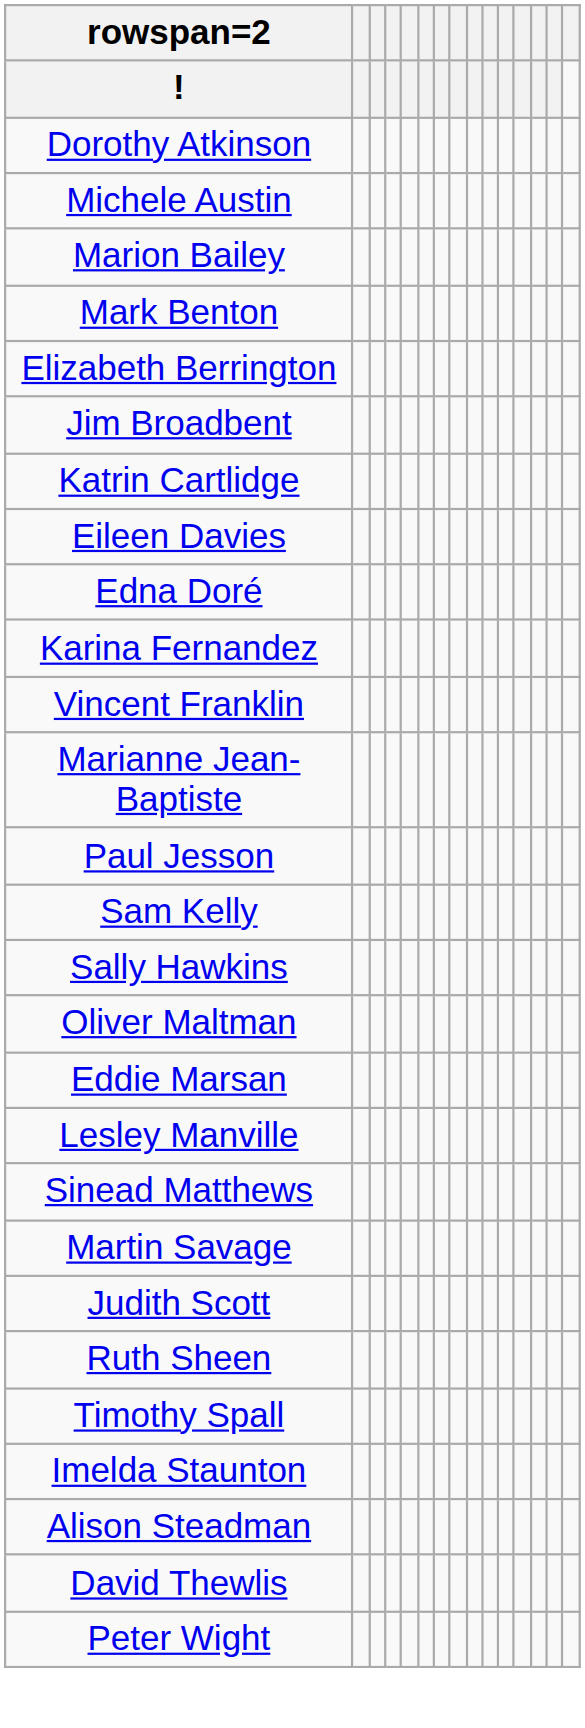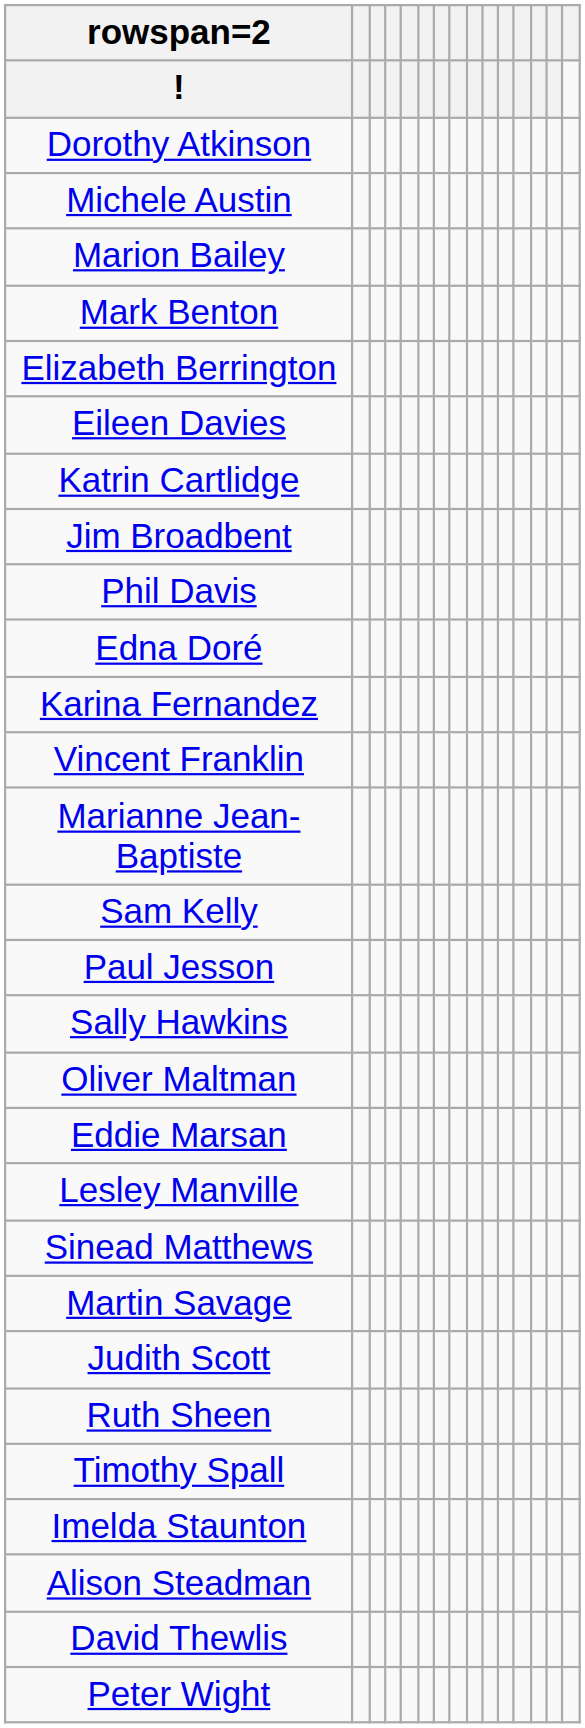rows swapped: Jim Broadbent <-> Eileen Davies
+ row: Phil Davis
rows swapped: Paul Jesson <-> Sam Kelly
